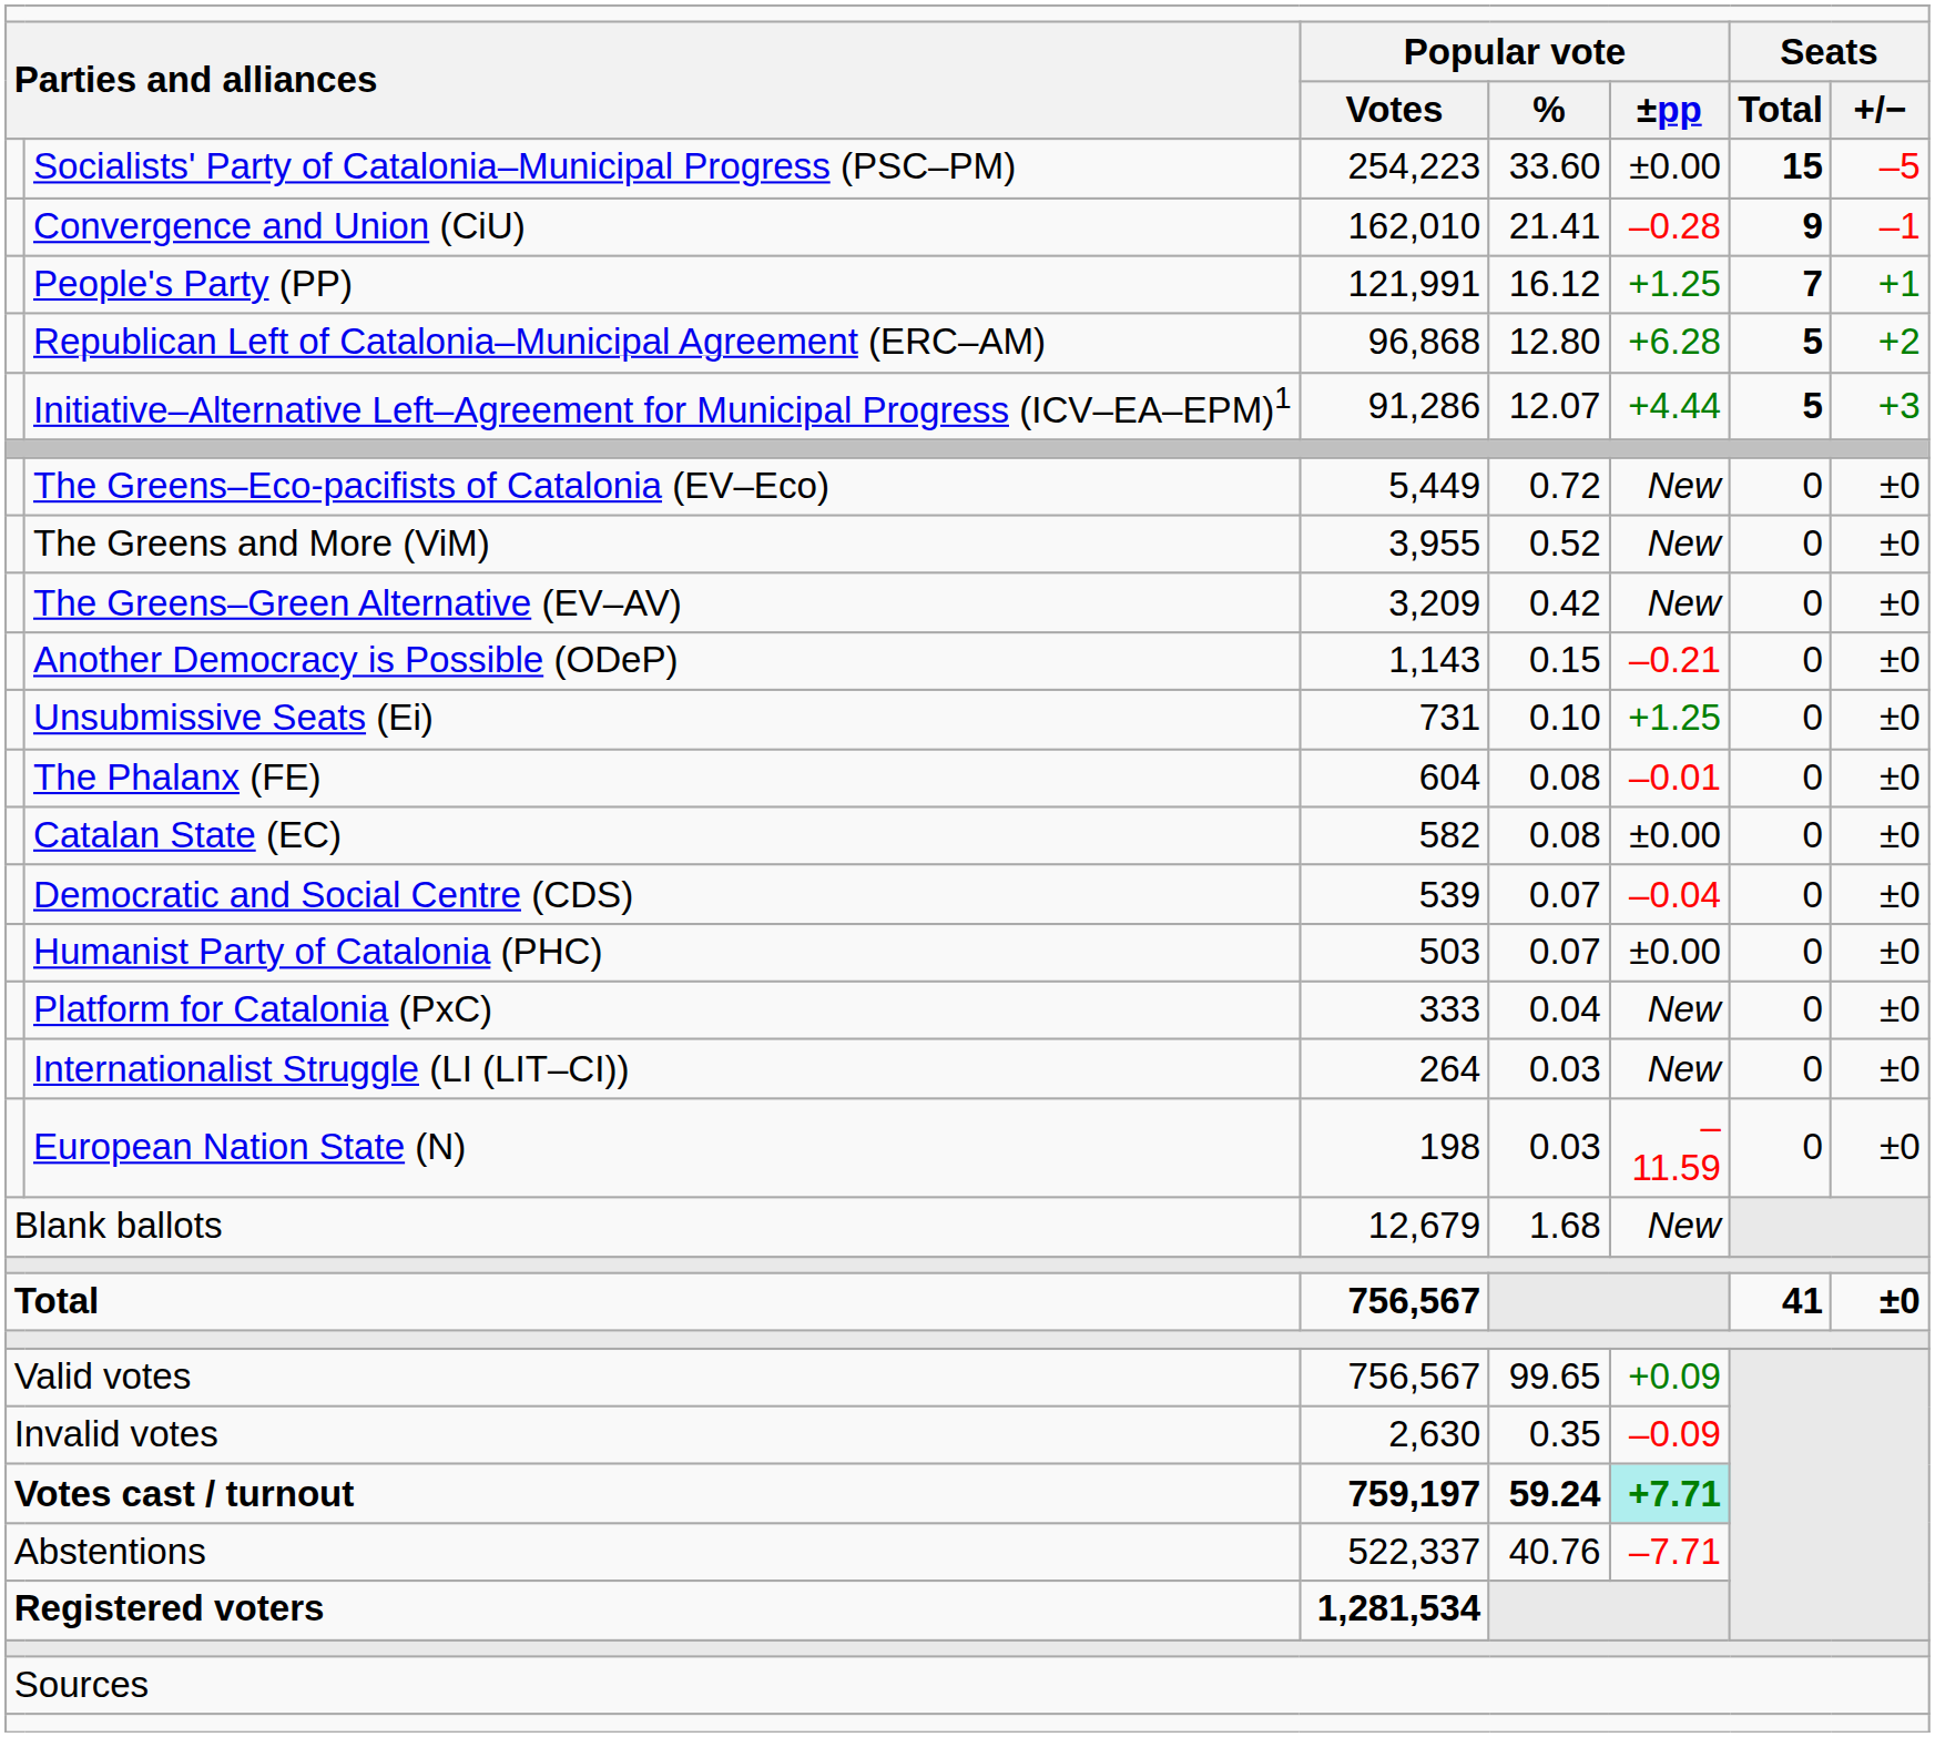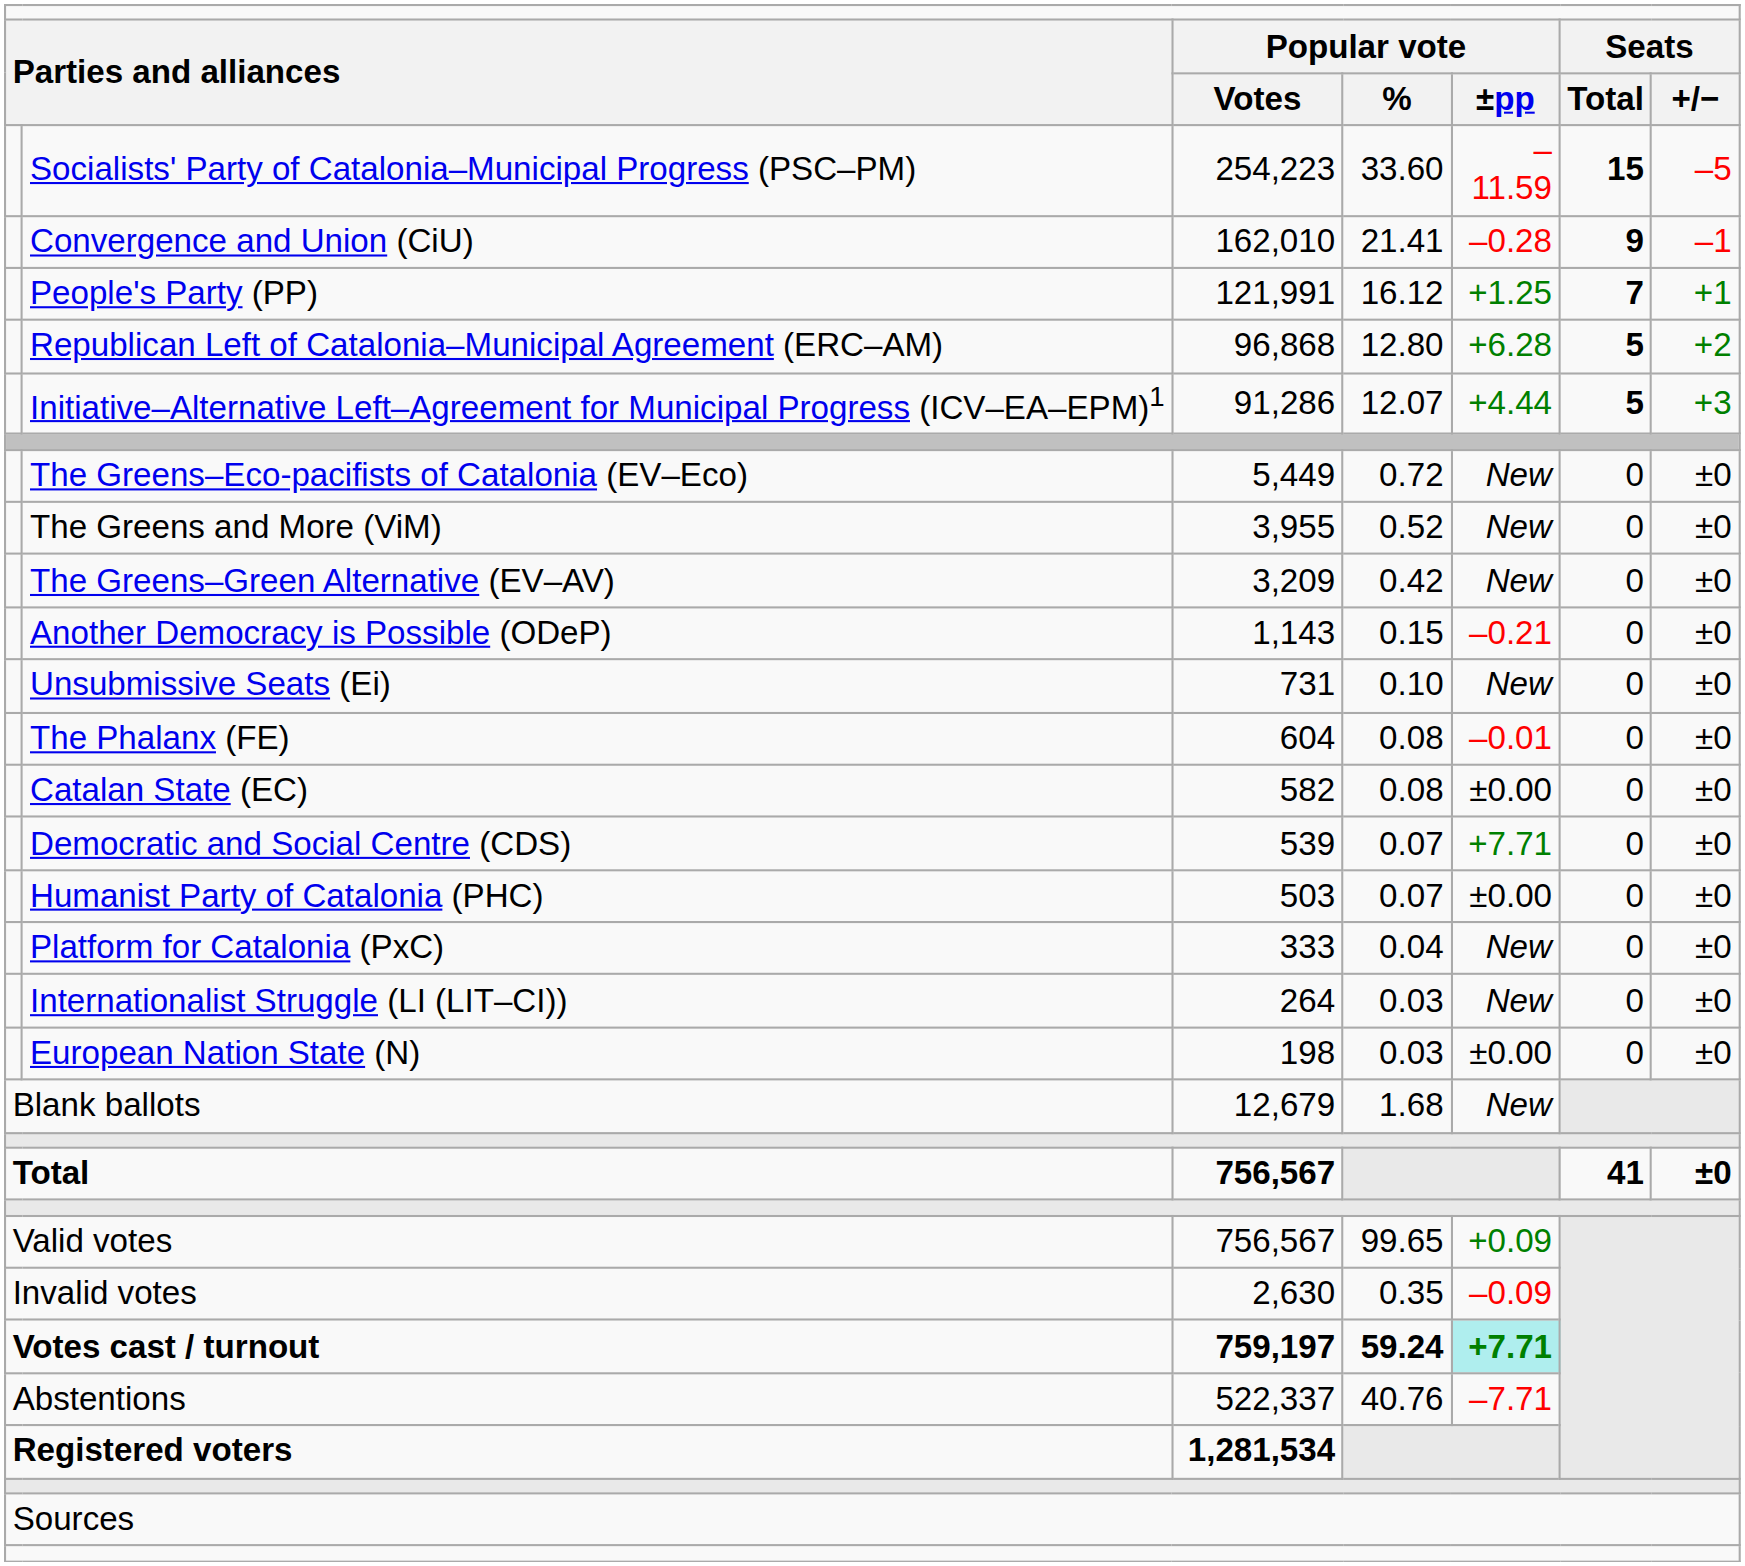Socialists' Party of Catalonia–Municipal Progress (PSC–PM) | column 5: ±0.00 -> –11.59
Unsubmissive Seats (Ei) | column 5: +1.25 -> New
Democratic and Social Centre (CDS) | column 5: –0.04 -> +7.71
European Nation State (N) | column 5: –11.59 -> ±0.00
